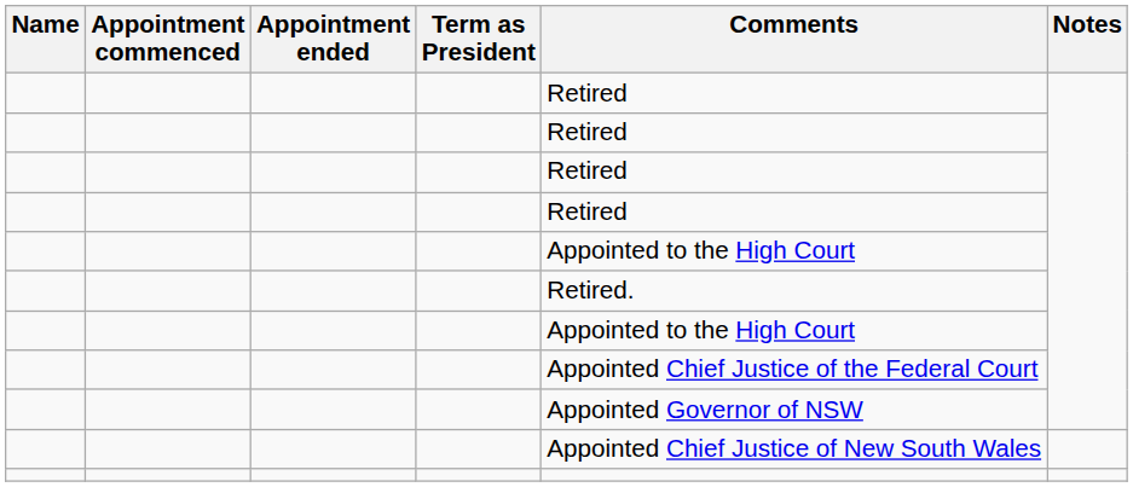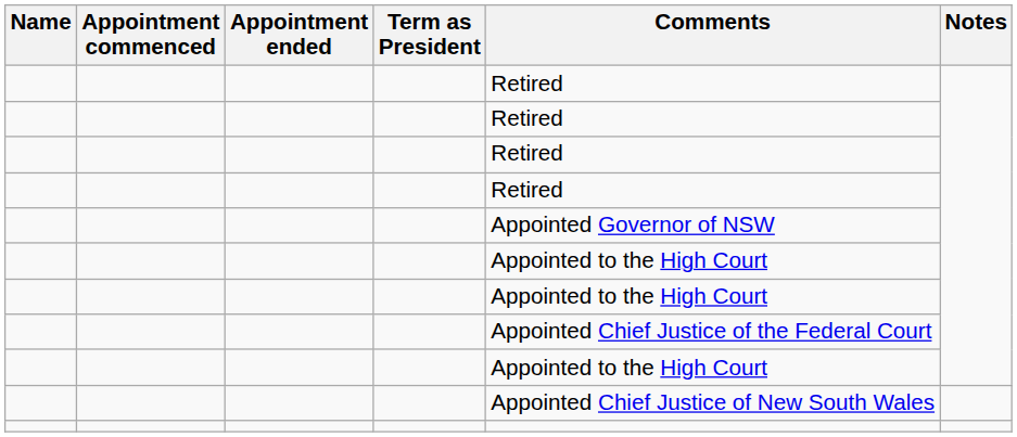row 6 | Comments: Appointed to the High Court -> Appointed Governor of NSW
row 7 | Comments: Retired. -> Appointed to the High Court
row 10 | Comments: Appointed Governor of NSW -> Appointed to the High Court
